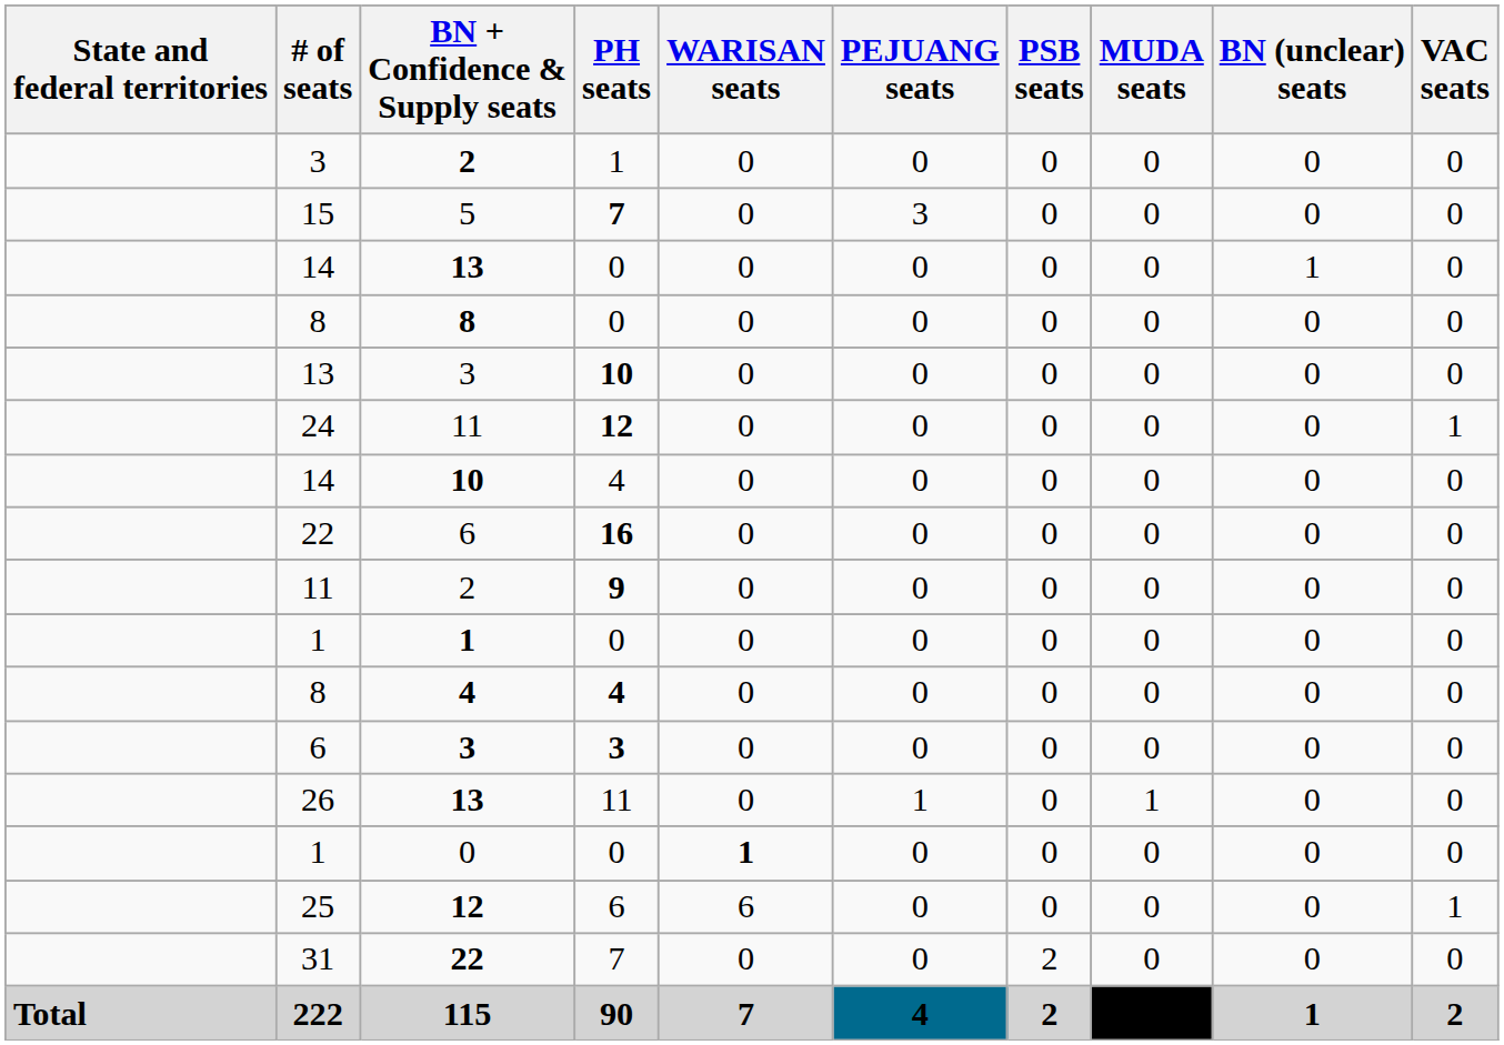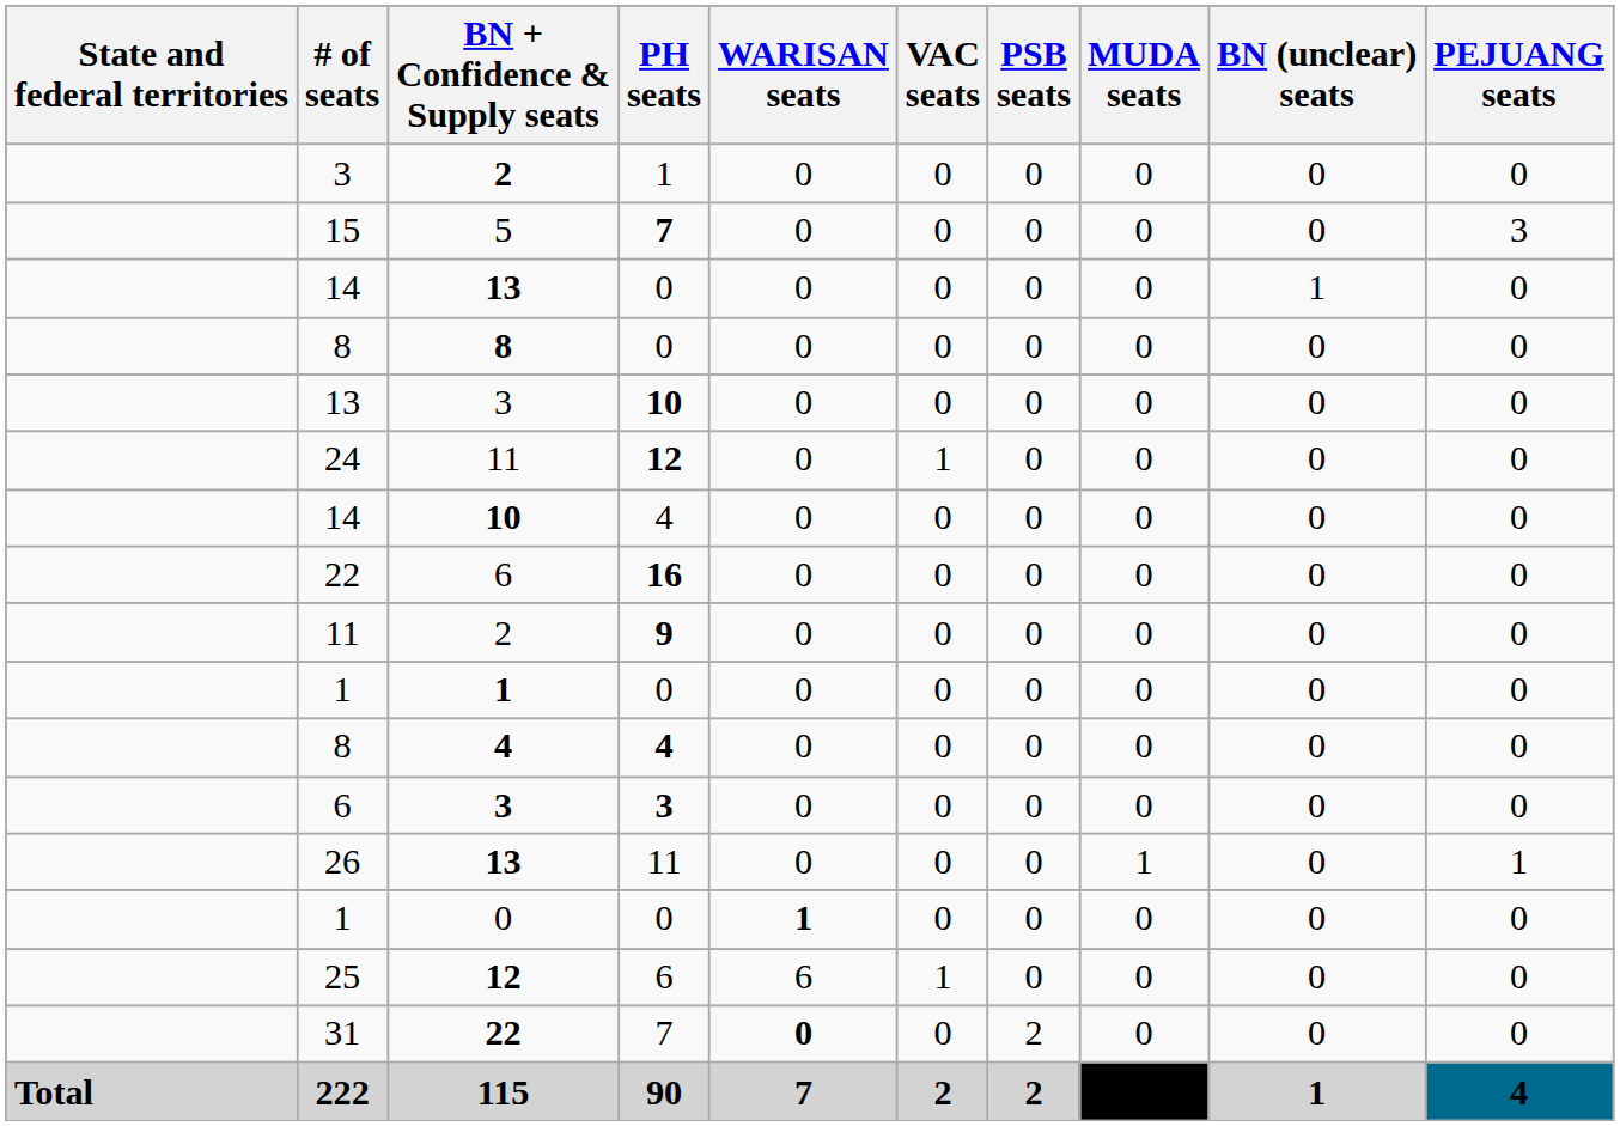columns swapped: PEJUANG seats <-> VAC seats
31 | WARISAN seats: normal -> bold
